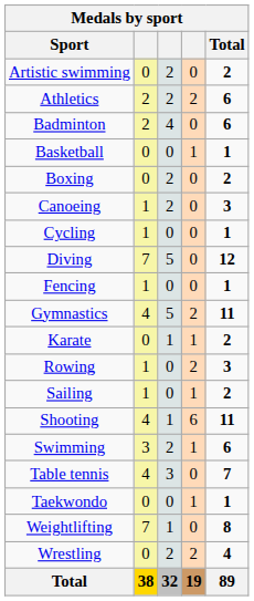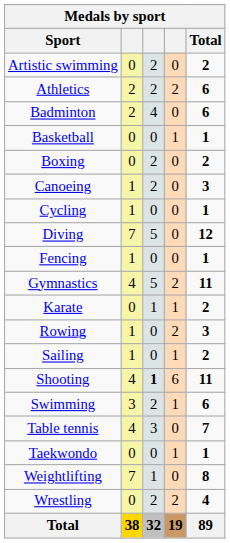Shooting | column 3: normal -> bold
